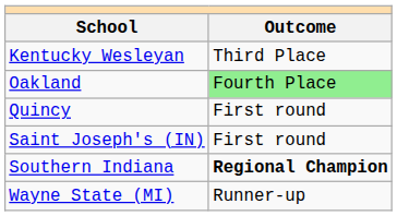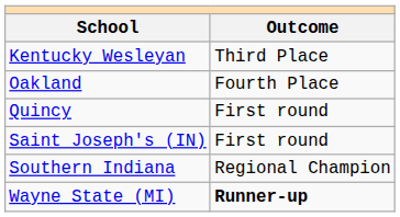Oakland | Outcome: lightgreen background -> no background
Southern Indiana | Outcome: bold -> normal
Wayne State (MI) | Outcome: normal -> bold
